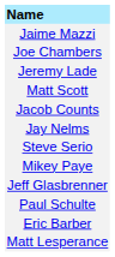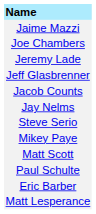row 5 | column 1: Matt Scott -> Jeff Glasbrenner
row 10 | column 1: Jeff Glasbrenner -> Matt Scott
